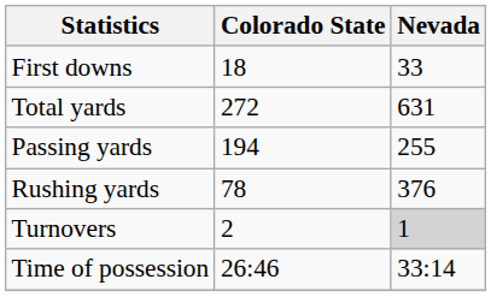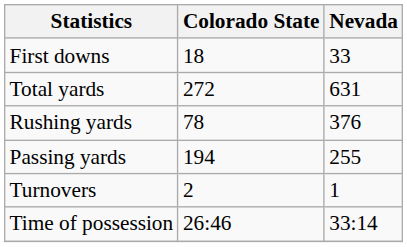rows swapped: Rushing yards <-> Passing yards
Turnovers | Nevada: lightgrey background -> no background
